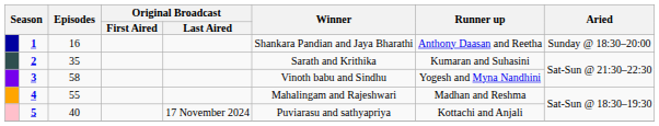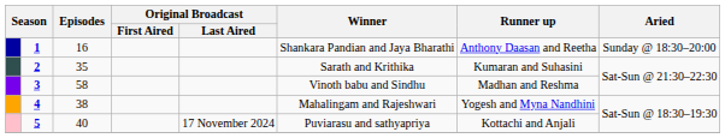3 | Runner up: Yogesh and Myna Nandhini -> Madhan and Reshma
4 | Episodes: 55 -> 38
4 | Runner up: Madhan and Reshma -> Yogesh and Myna Nandhini
